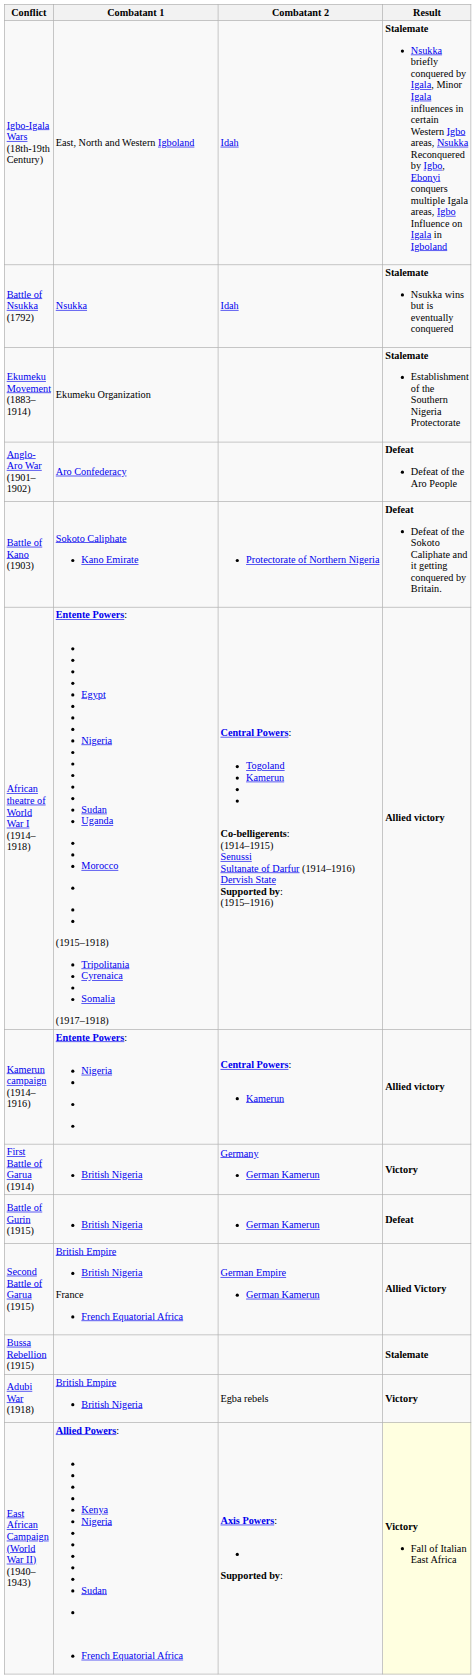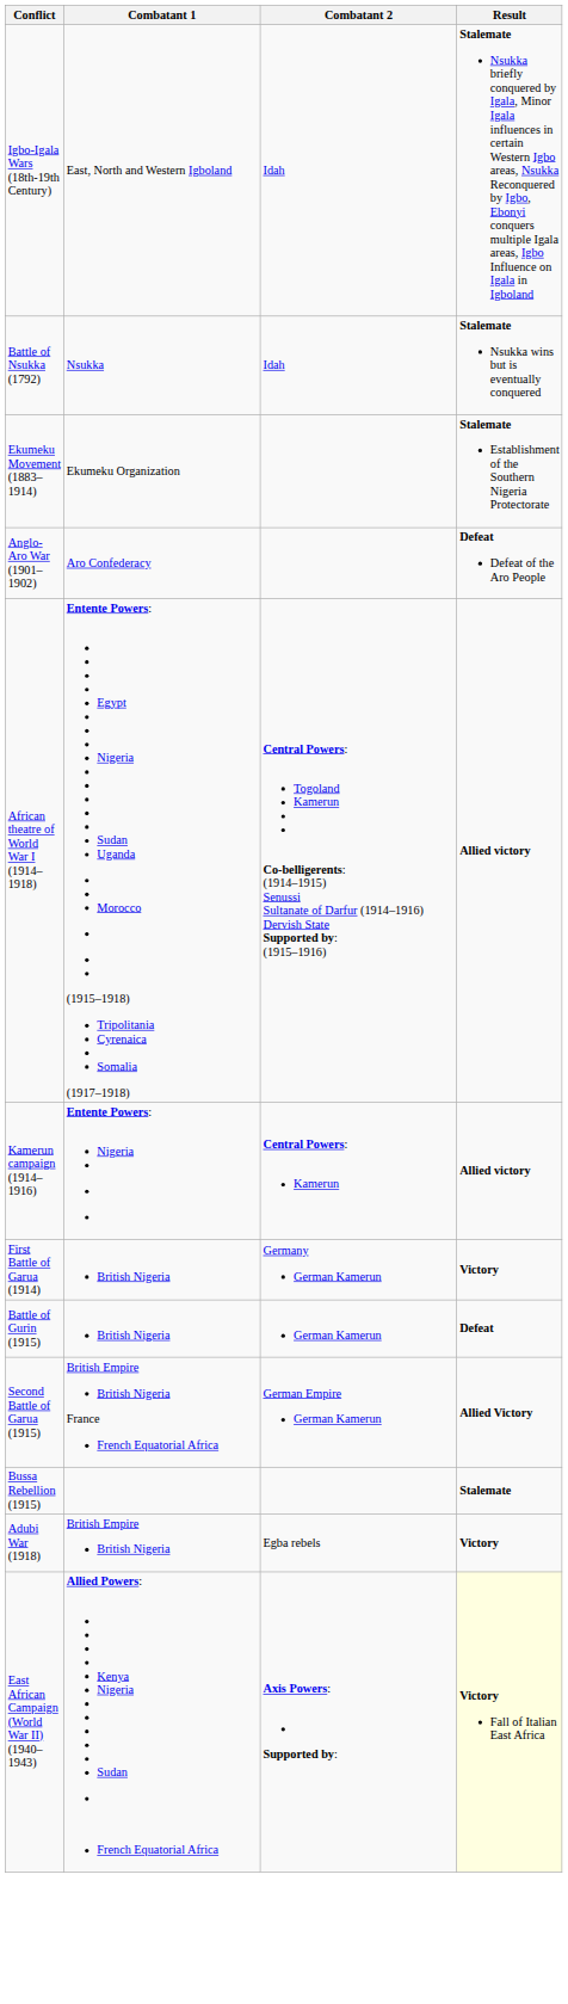- row: Battle of Kano (1903) | Sokoto Caliphate Kano Emirate | Protectorate of Northern Nigeria | Defeat Defeat of the Sokoto Caliphate and it getting conquered by Britain.
